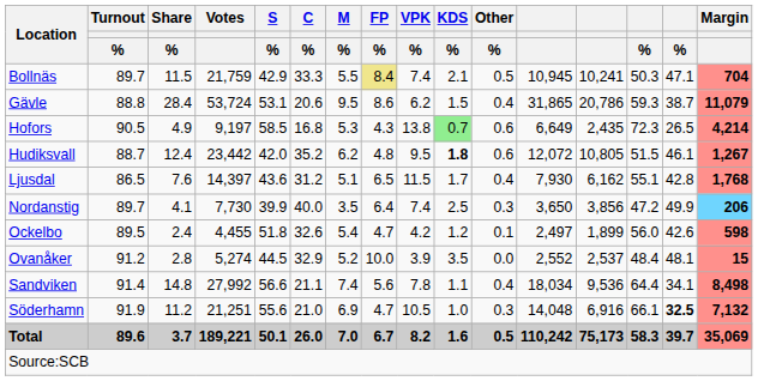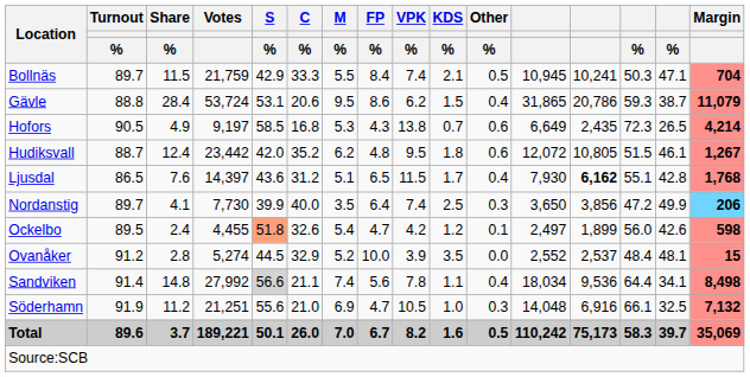Bollnäs | FP / %: khaki background -> no background
Hofors | KDS / %: lightgreen background -> no background
Hudiksvall | KDS / %: bold -> normal
Ljusdal | column 13: normal -> bold
Ockelbo | S / %: no background -> lightsalmon background
Sandviken | S / %: no background -> lightgrey background
Söderhamn | column 15: bold -> normal
